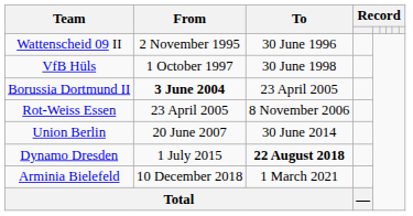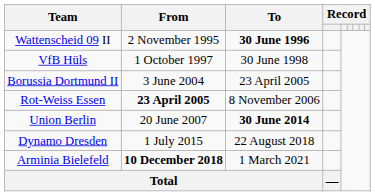Wattenscheid 09 II | To: normal -> bold
Borussia Dortmund II | From: bold -> normal
Rot-Weiss Essen | From: normal -> bold
Union Berlin | To: normal -> bold
Dynamo Dresden | To: bold -> normal
Arminia Bielefeld | From: normal -> bold
